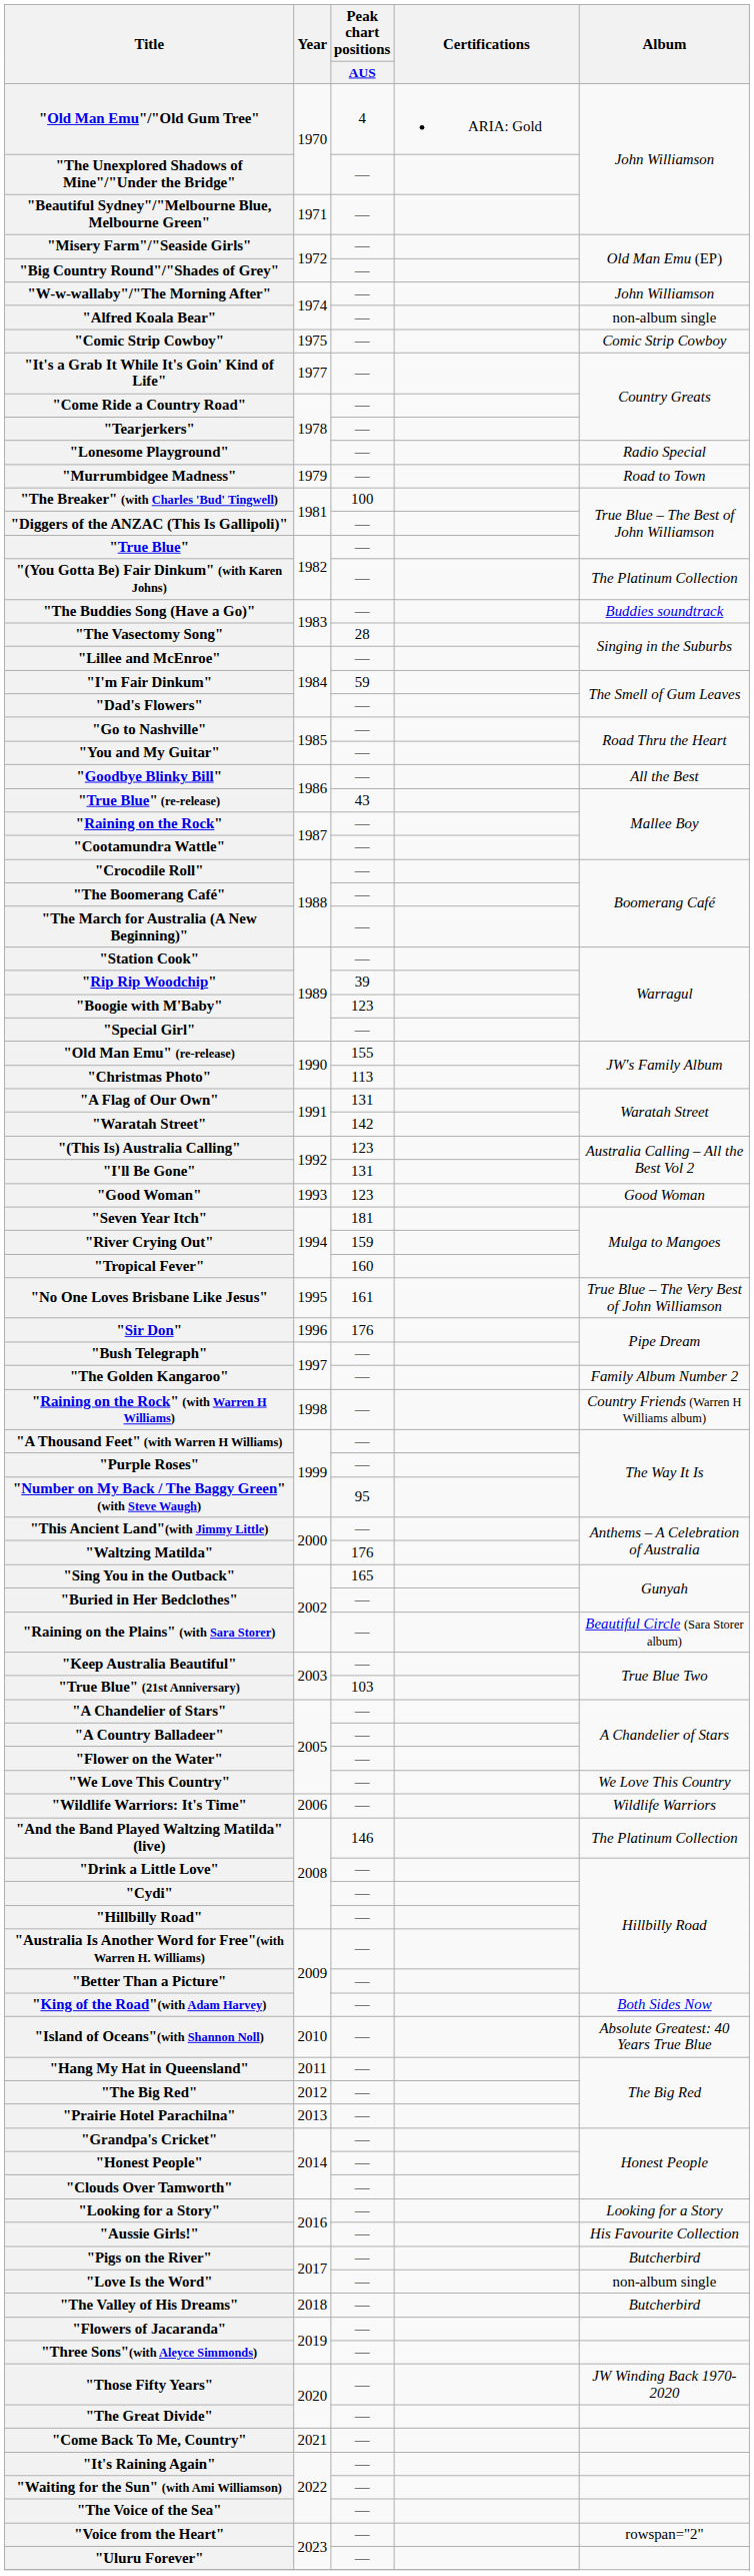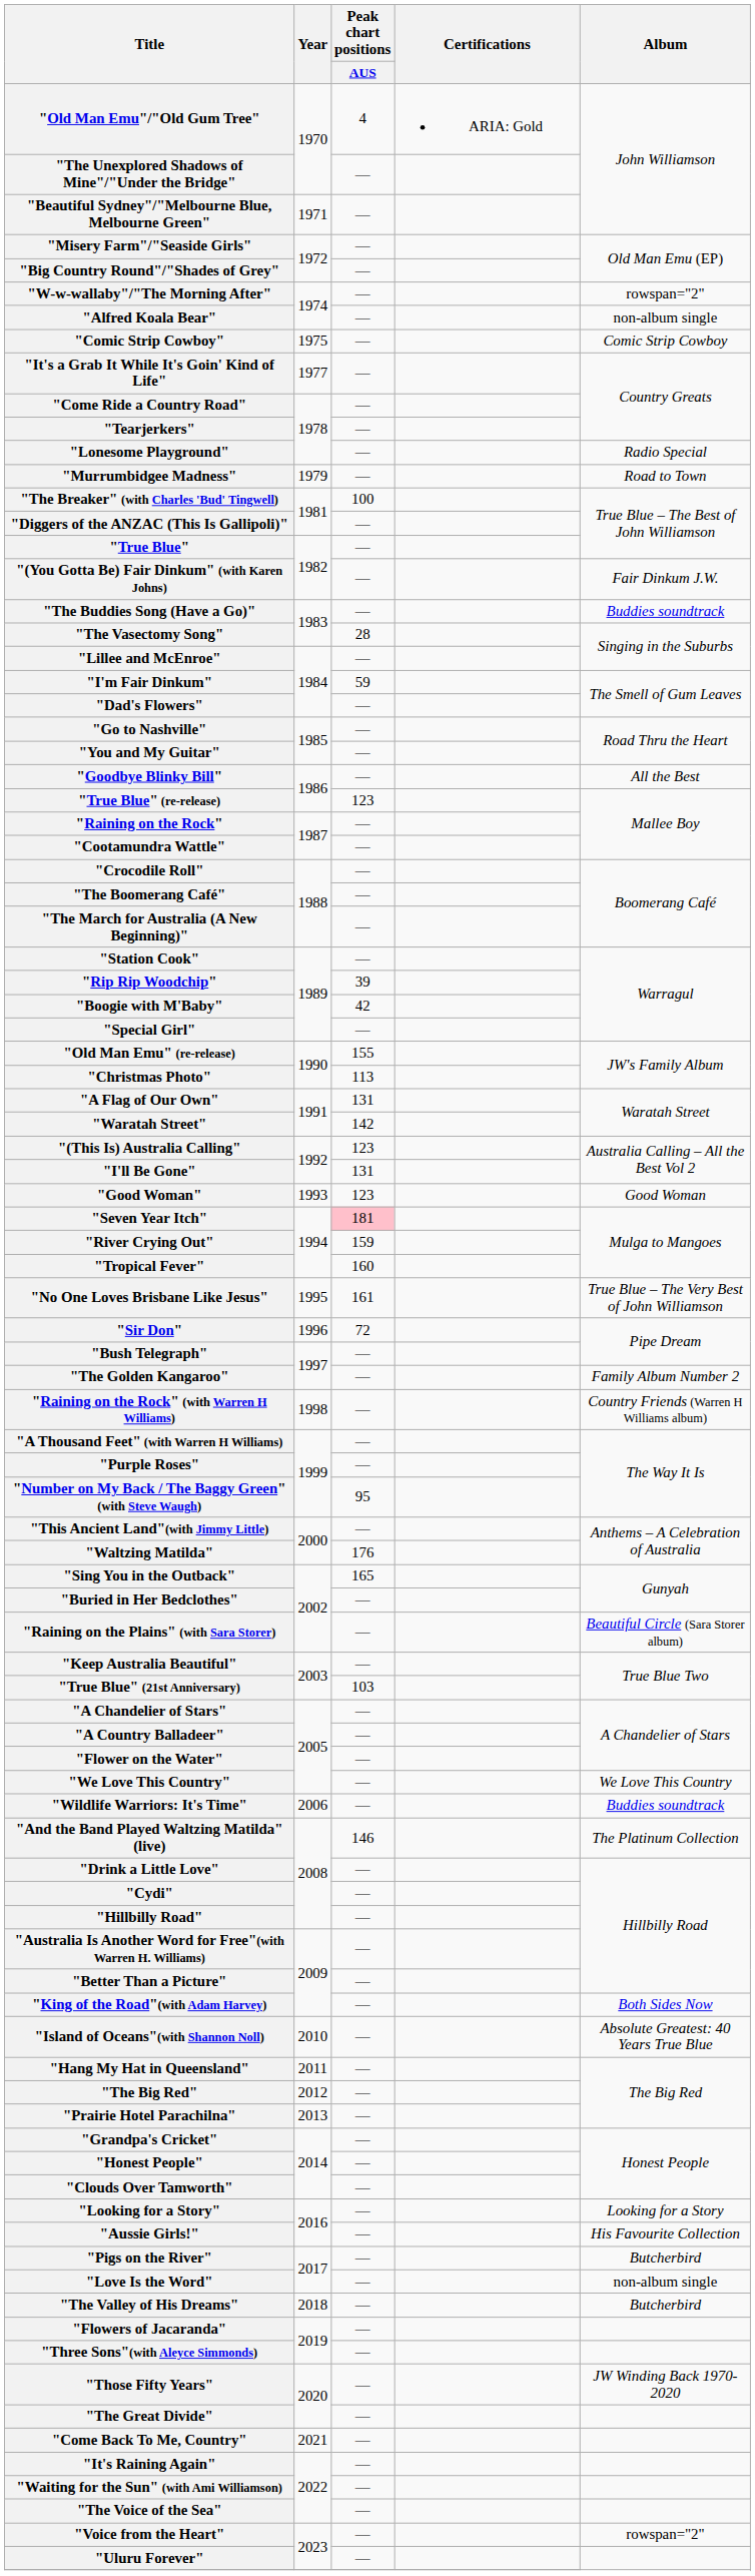"W-w-wallaby"/"The Morning After" | Album: John Williamson -> rowspan="2"
"(You Gotta Be) Fair Dinkum" (with Karen Johns) | Album: The Platinum Collection -> Fair Dinkum J.W.
"True Blue" (re-release) | Peak chart positions / AUS: 43 -> 123
"Boogie with M'Baby" | Peak chart positions / AUS: 123 -> 42
"Seven Year Itch" | Peak chart positions / AUS: no background -> pink background
"Sir Don" | Peak chart positions / AUS: 176 -> 72
"Wildlife Warriors: It's Time" | Album: Wildlife Warriors -> Buddies soundtrack
